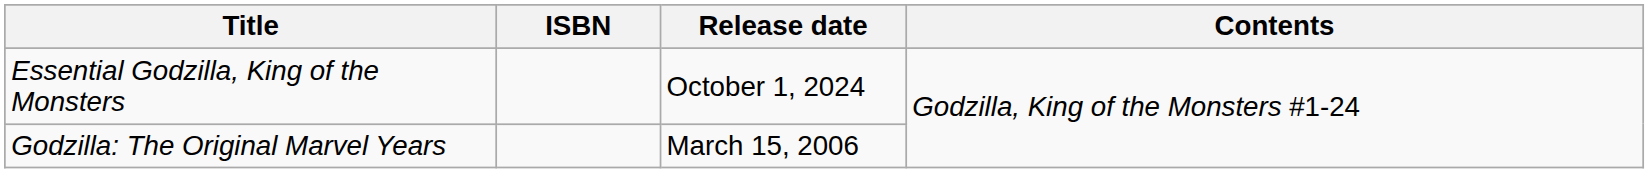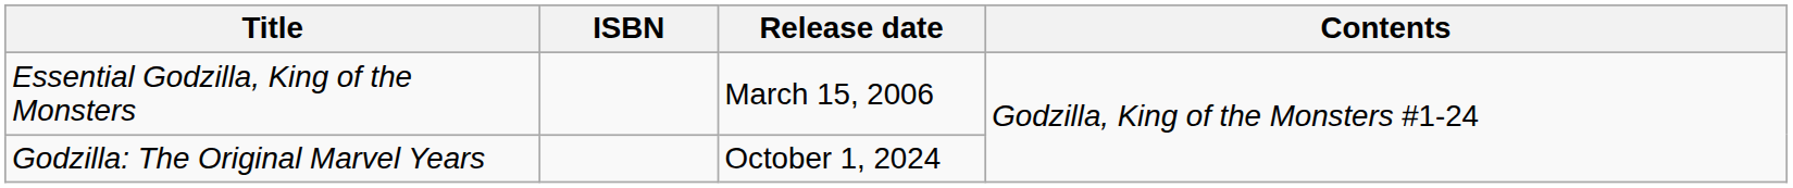Essential Godzilla, King of the Monsters | Release date: October 1, 2024 -> March 15, 2006
Godzilla: The Original Marvel Years | Release date: March 15, 2006 -> October 1, 2024
